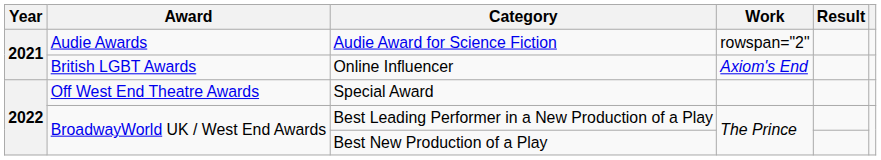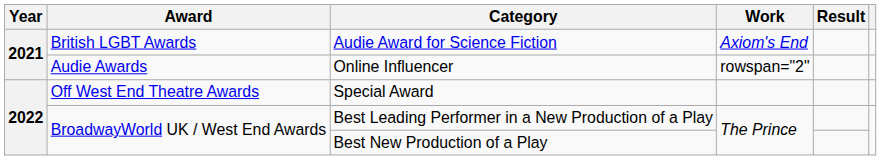Audie Award for Science Fiction | Award: Audie Awards -> British LGBT Awards
Audie Award for Science Fiction | Work: rowspan="2" -> Axiom's End
Online Influencer | Award: British LGBT Awards -> Audie Awards
Online Influencer | Work: Axiom's End -> rowspan="2"
